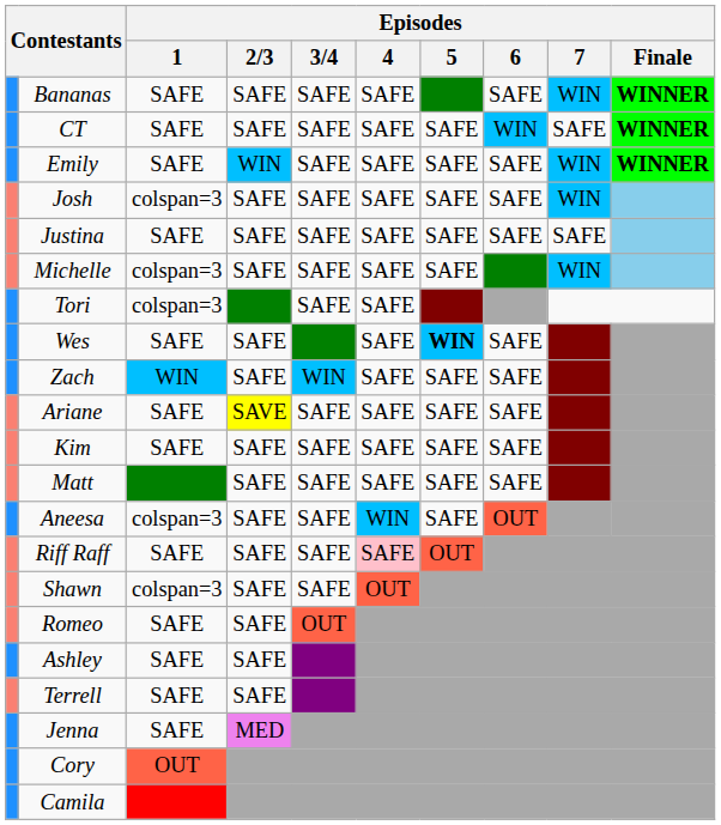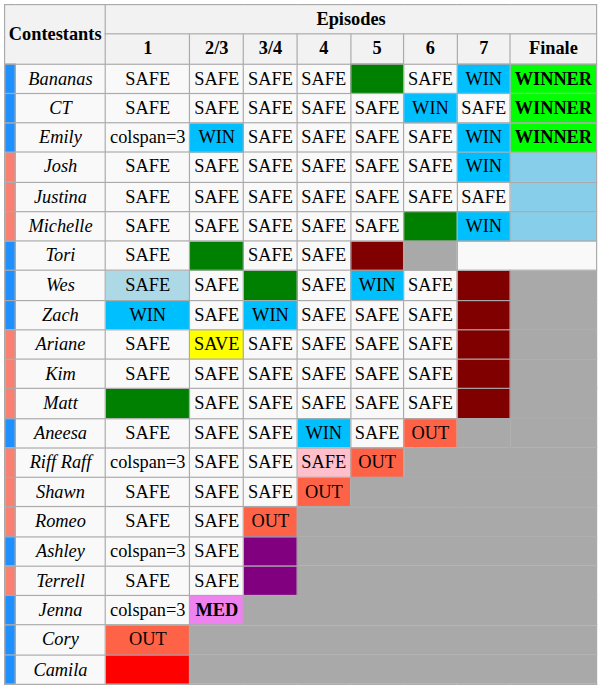Emily | Episodes / 1: SAFE -> colspan=3
Josh | Episodes / 1: colspan=3 -> SAFE
Michelle | Episodes / 1: colspan=3 -> SAFE
Tori | Episodes / 1: colspan=3 -> SAFE
Wes | Episodes / 1: no background -> lightblue background
Wes | Episodes / 5: bold -> normal
Aneesa | Episodes / 1: colspan=3 -> SAFE
Riff Raff | Episodes / 1: SAFE -> colspan=3
Shawn | Episodes / 1: colspan=3 -> SAFE
Ashley | Episodes / 1: SAFE -> colspan=3
Jenna | Episodes / 1: SAFE -> colspan=3
Jenna | Episodes / 2/3: normal -> bold
